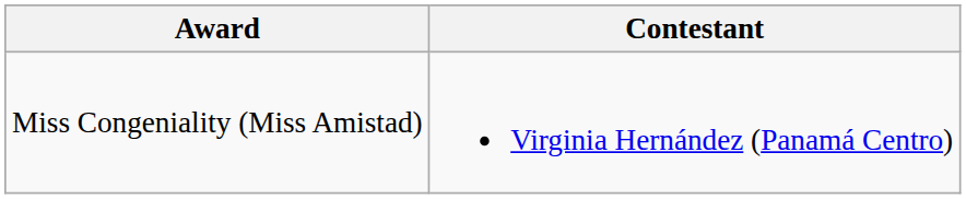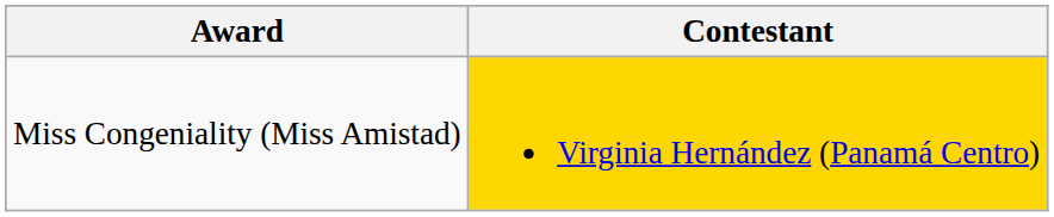Miss Congeniality (Miss Amistad) | Contestant: no background -> gold background
